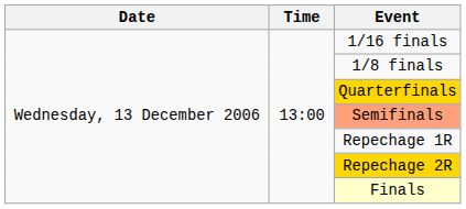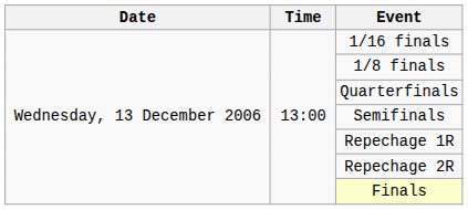Quarterfinals | Event: gold background -> no background
Semifinals | Event: lightsalmon background -> no background
Repechage 2R | Event: gold background -> no background
